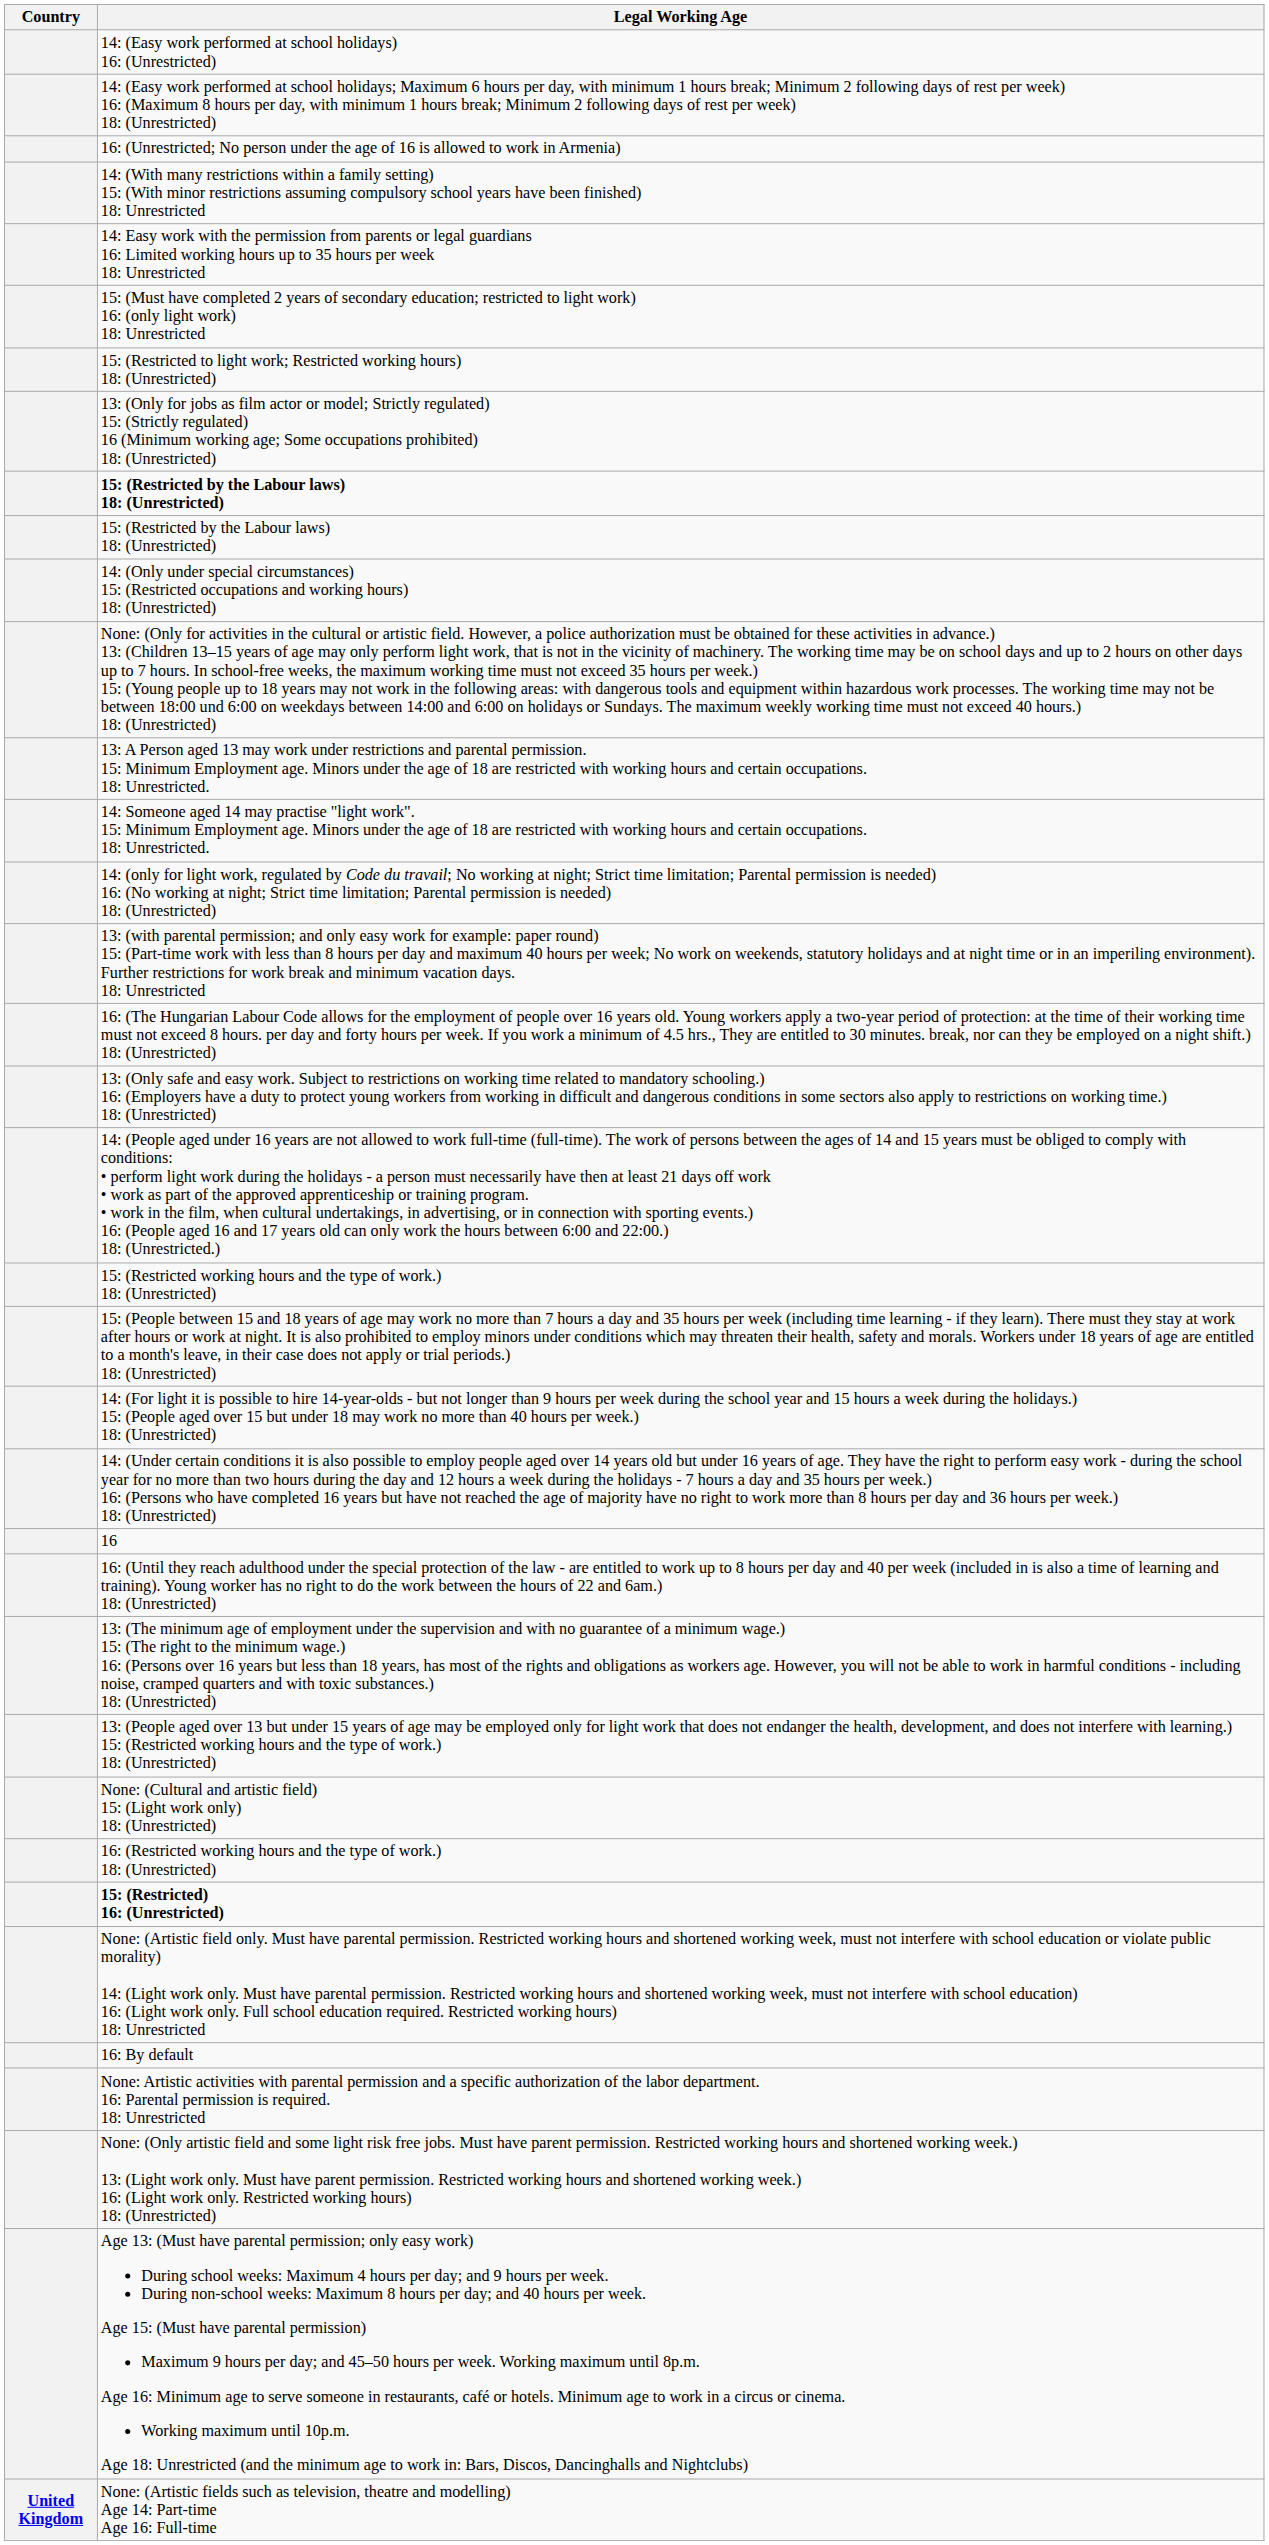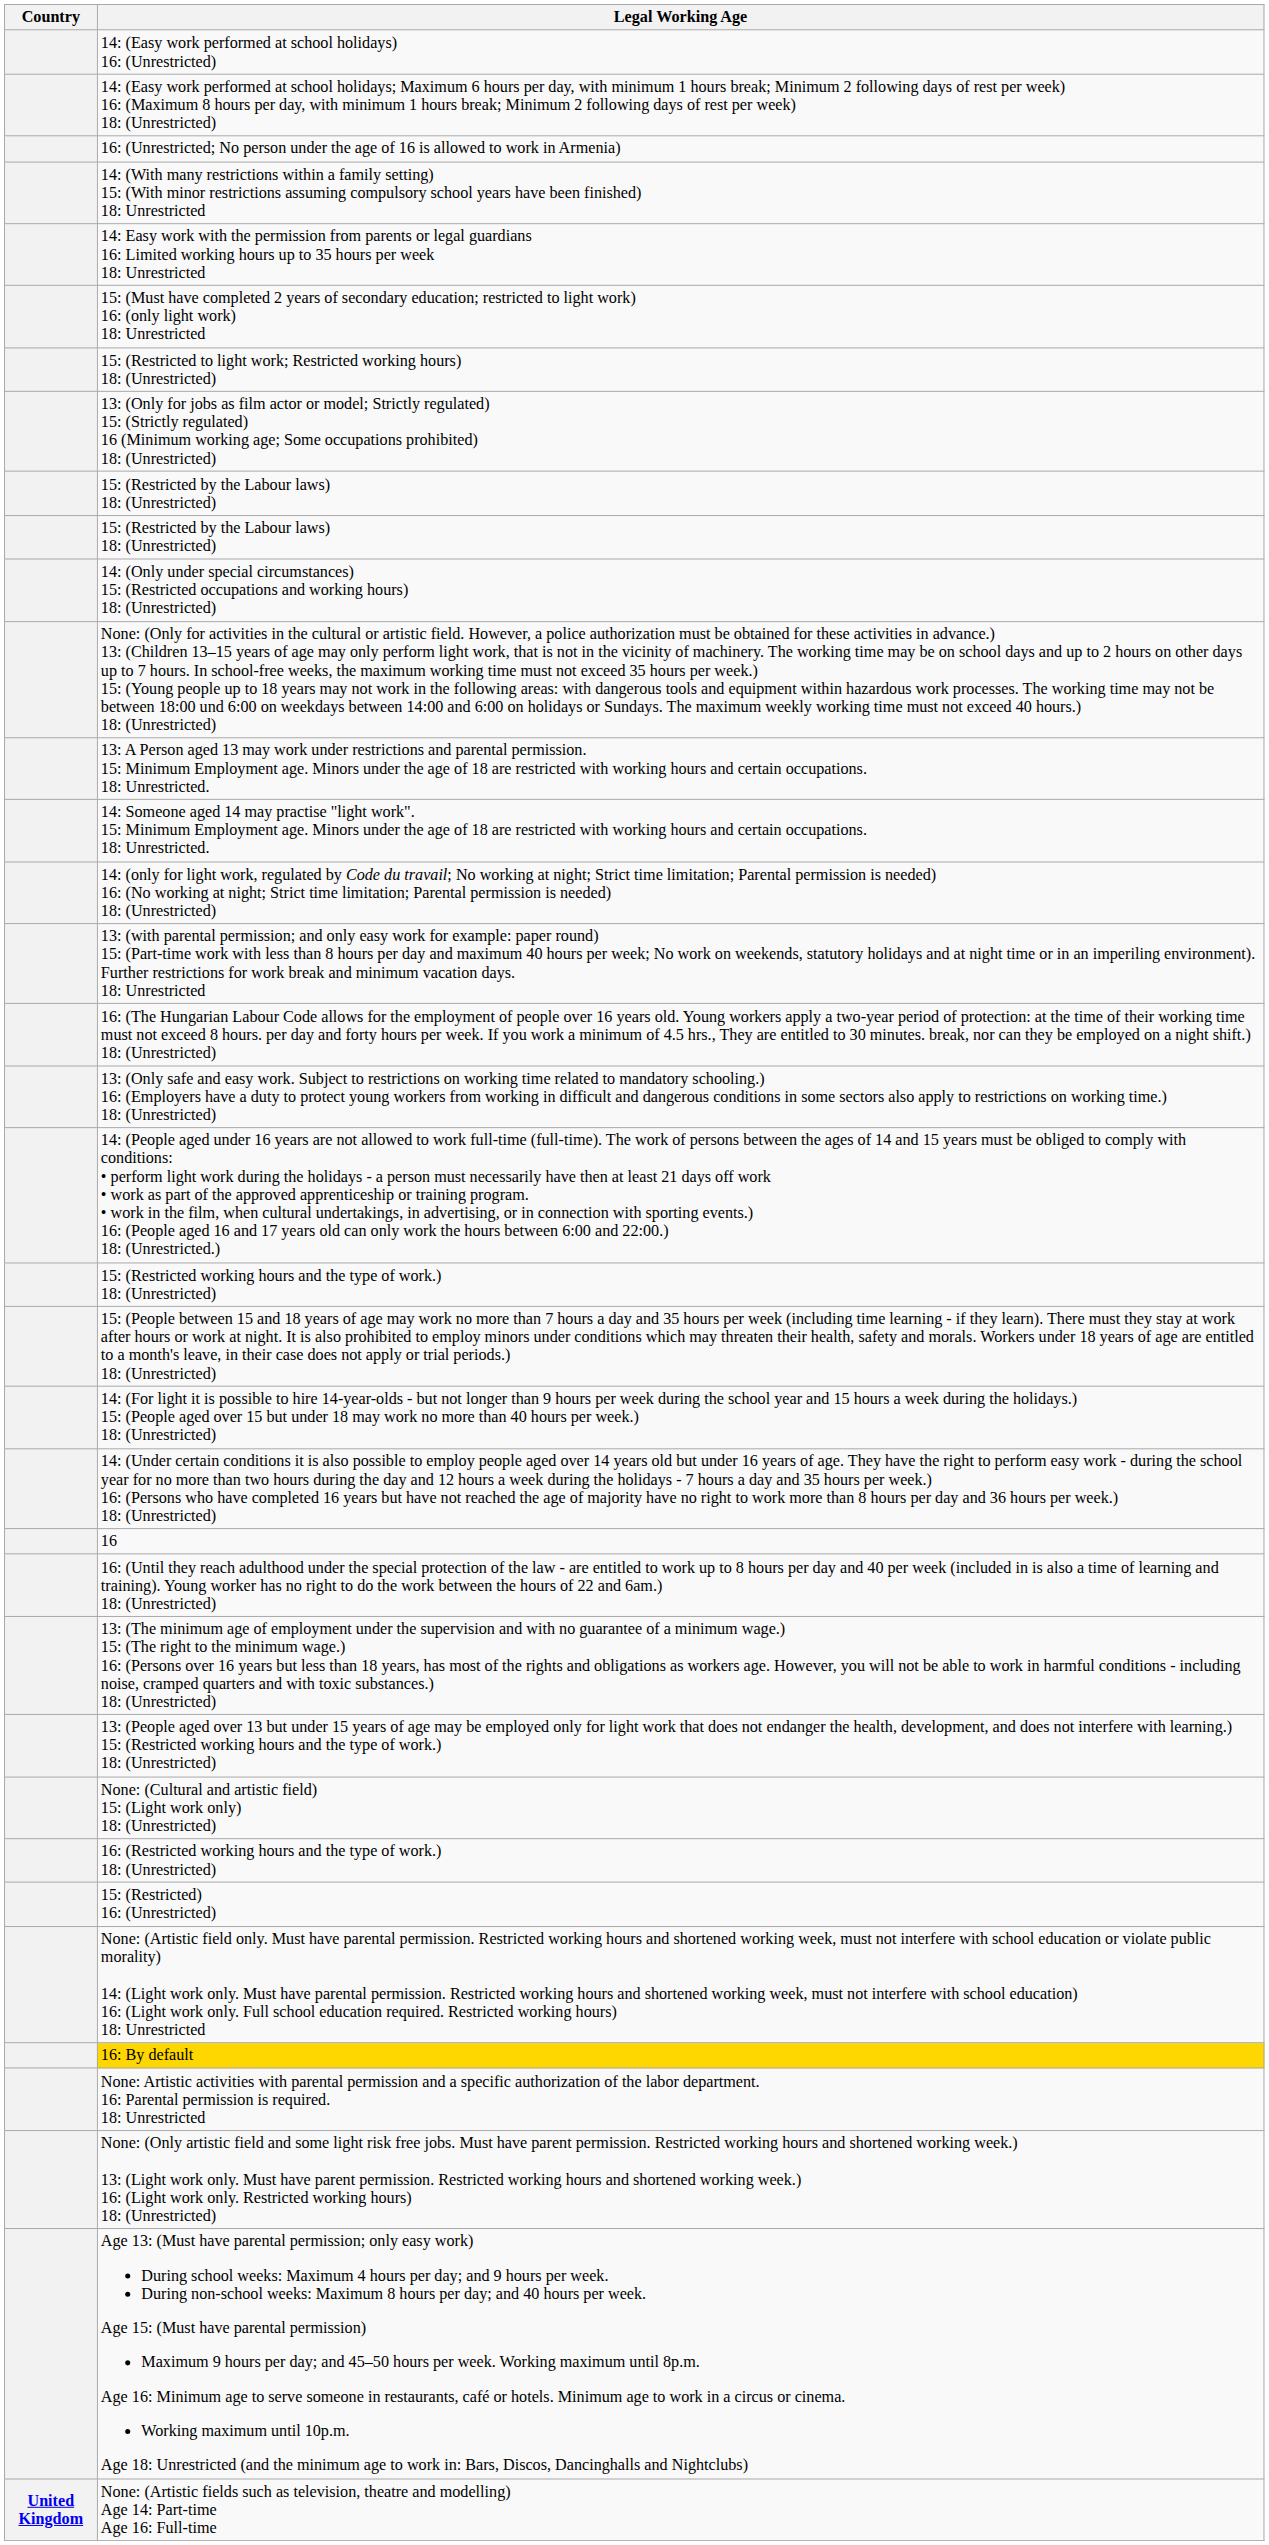row 10 | Legal Working Age: bold -> normal
row 31 | Legal Working Age: bold -> normal
row 33 | Legal Working Age: no background -> gold background
